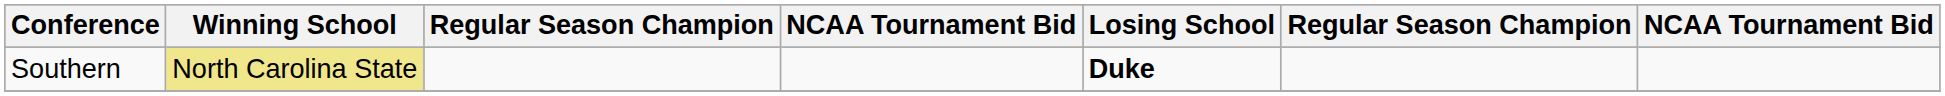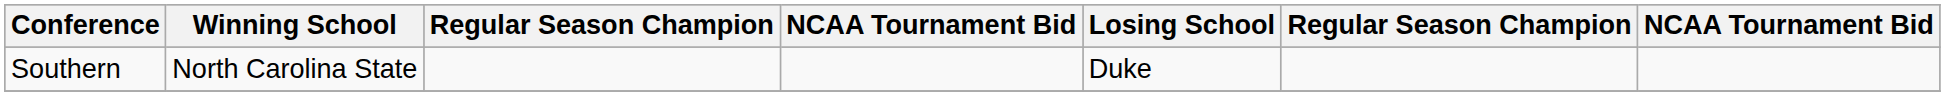Southern | Winning School: khaki background -> no background
Southern | Losing School: bold -> normal
